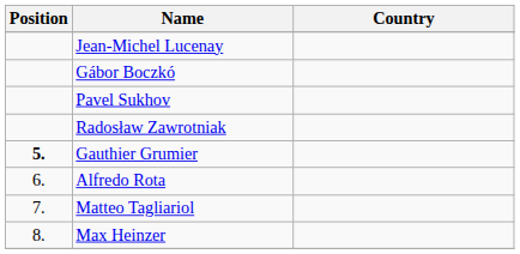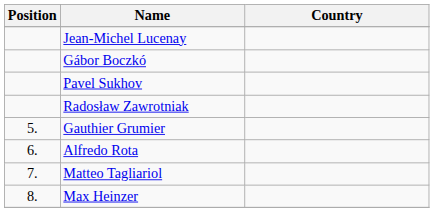Gauthier Grumier | Position: bold -> normal
